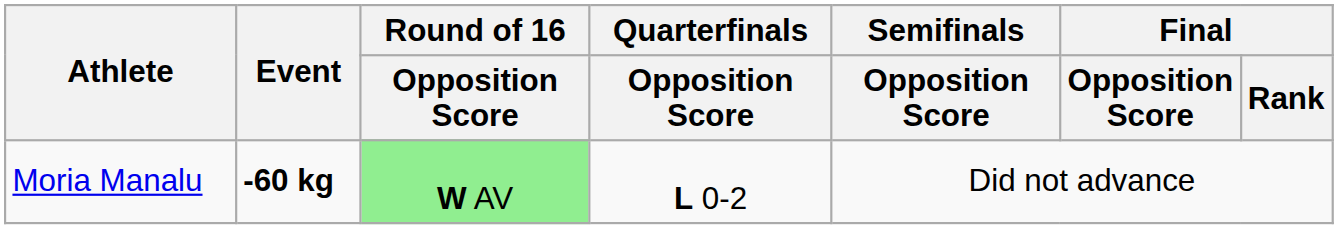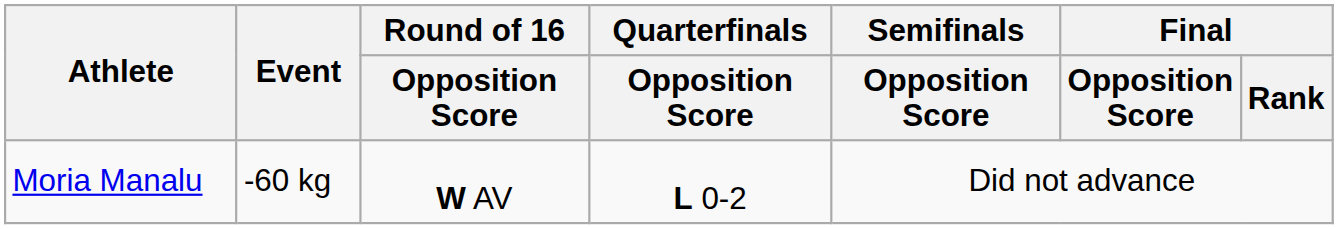Moria Manalu | Event: bold -> normal
Moria Manalu | Round of 16 / Opposition Score: lightgreen background -> no background
